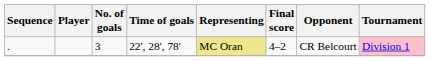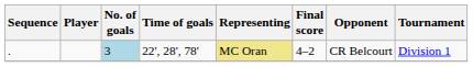. | No. of goals: no background -> lightblue background
. | Tournament: pink background -> no background
